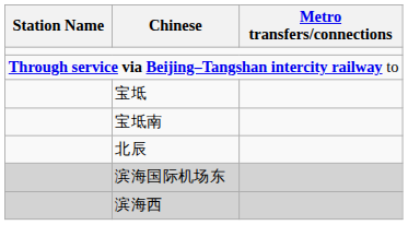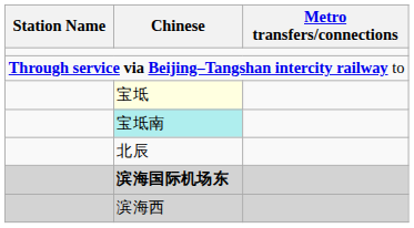宝坻 | Chinese: no background -> lightyellow background
宝坻南 | Chinese: no background -> paleturquoise background
滨海国际机场东 | Chinese: normal -> bold
